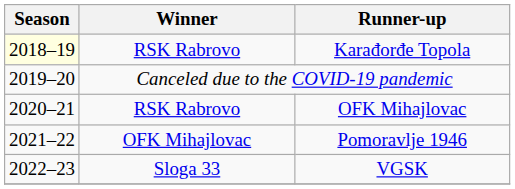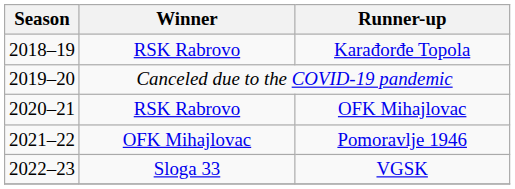Karađorđe Topola | Season: lightyellow background -> no background
